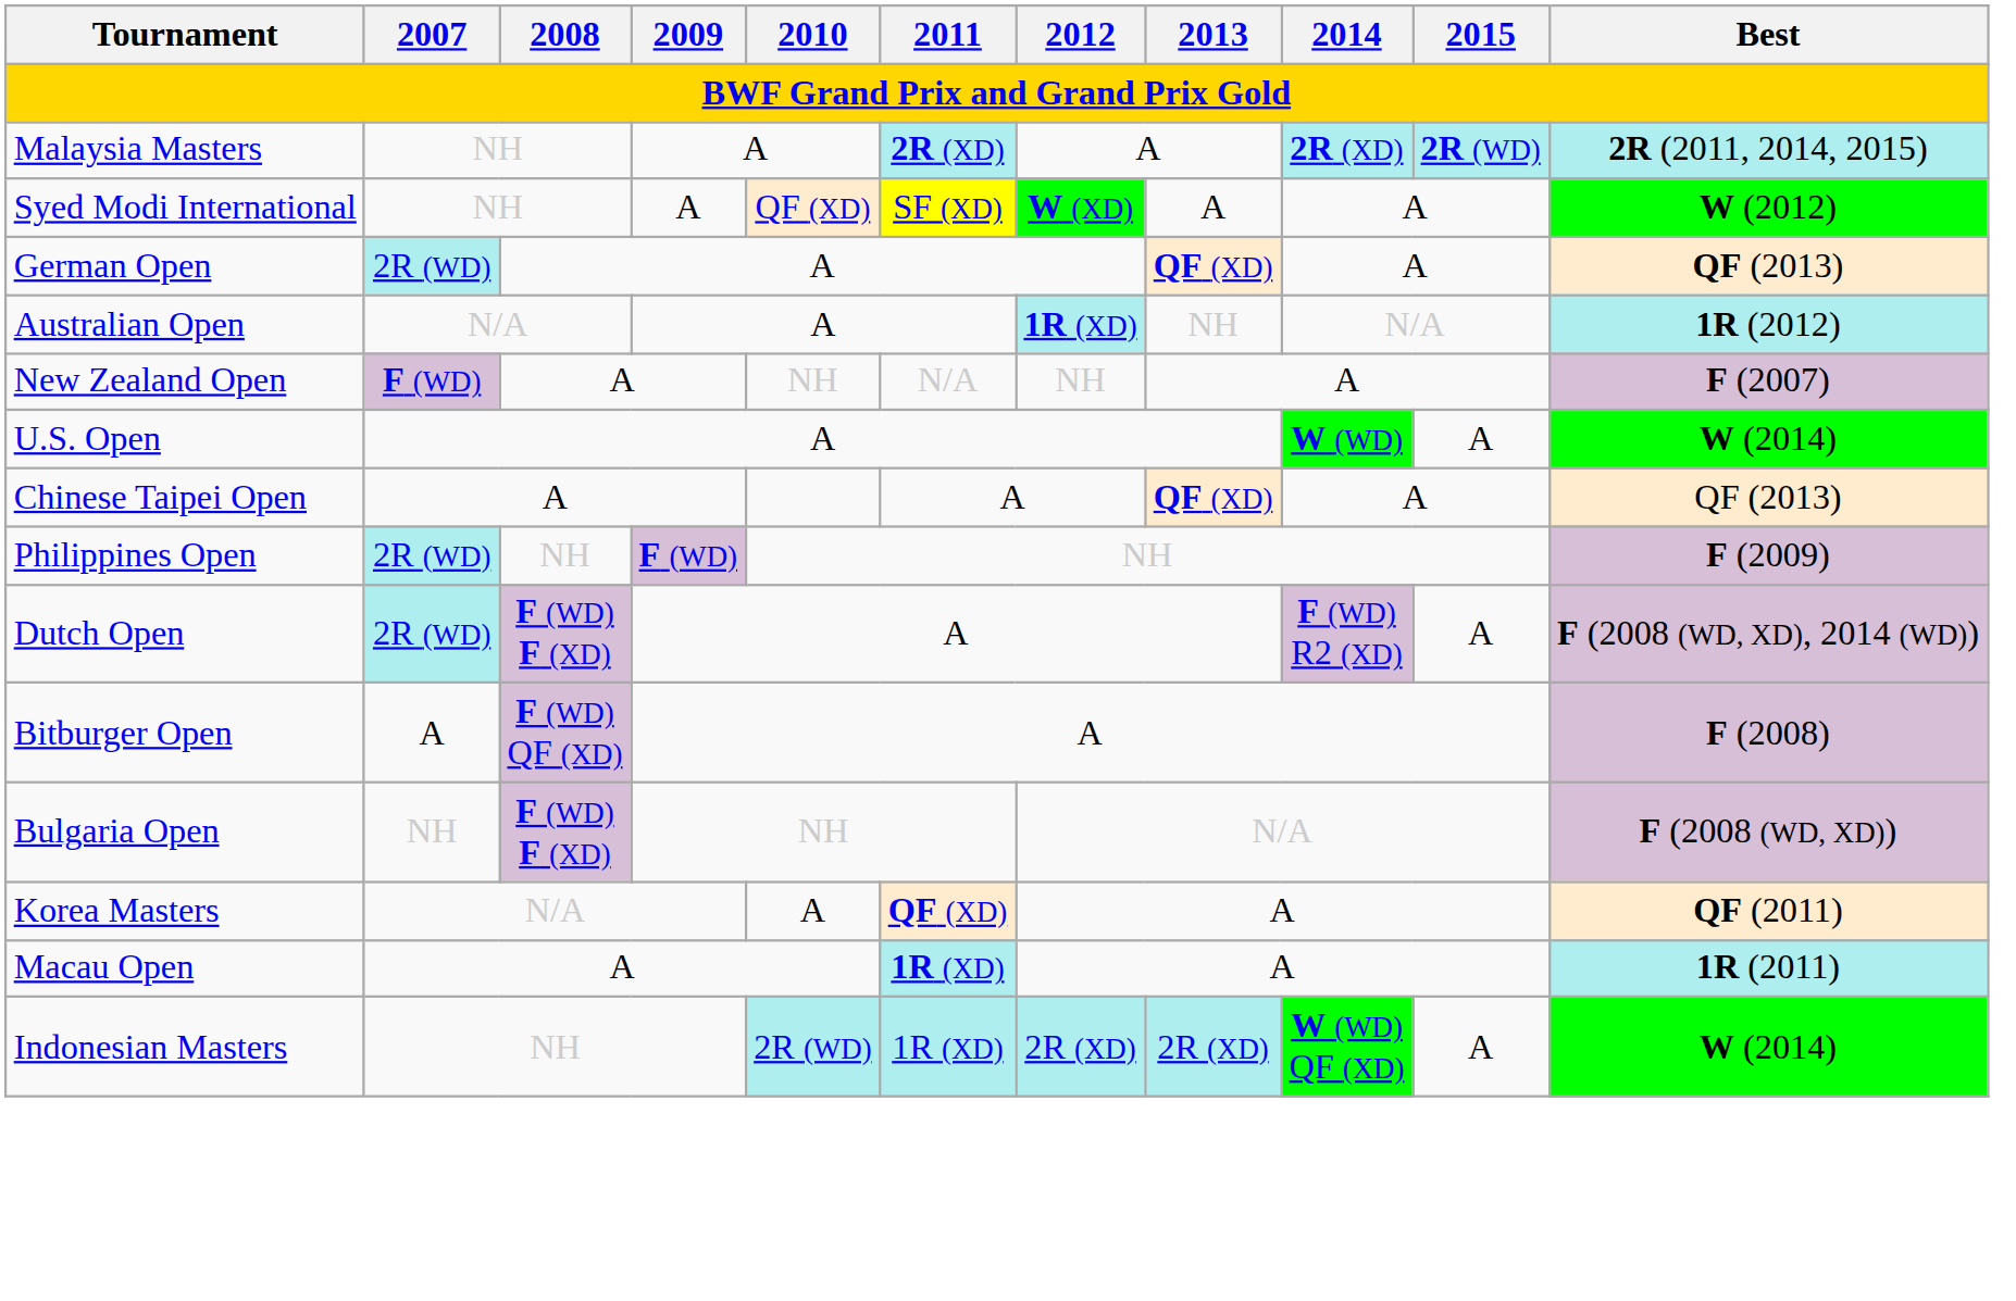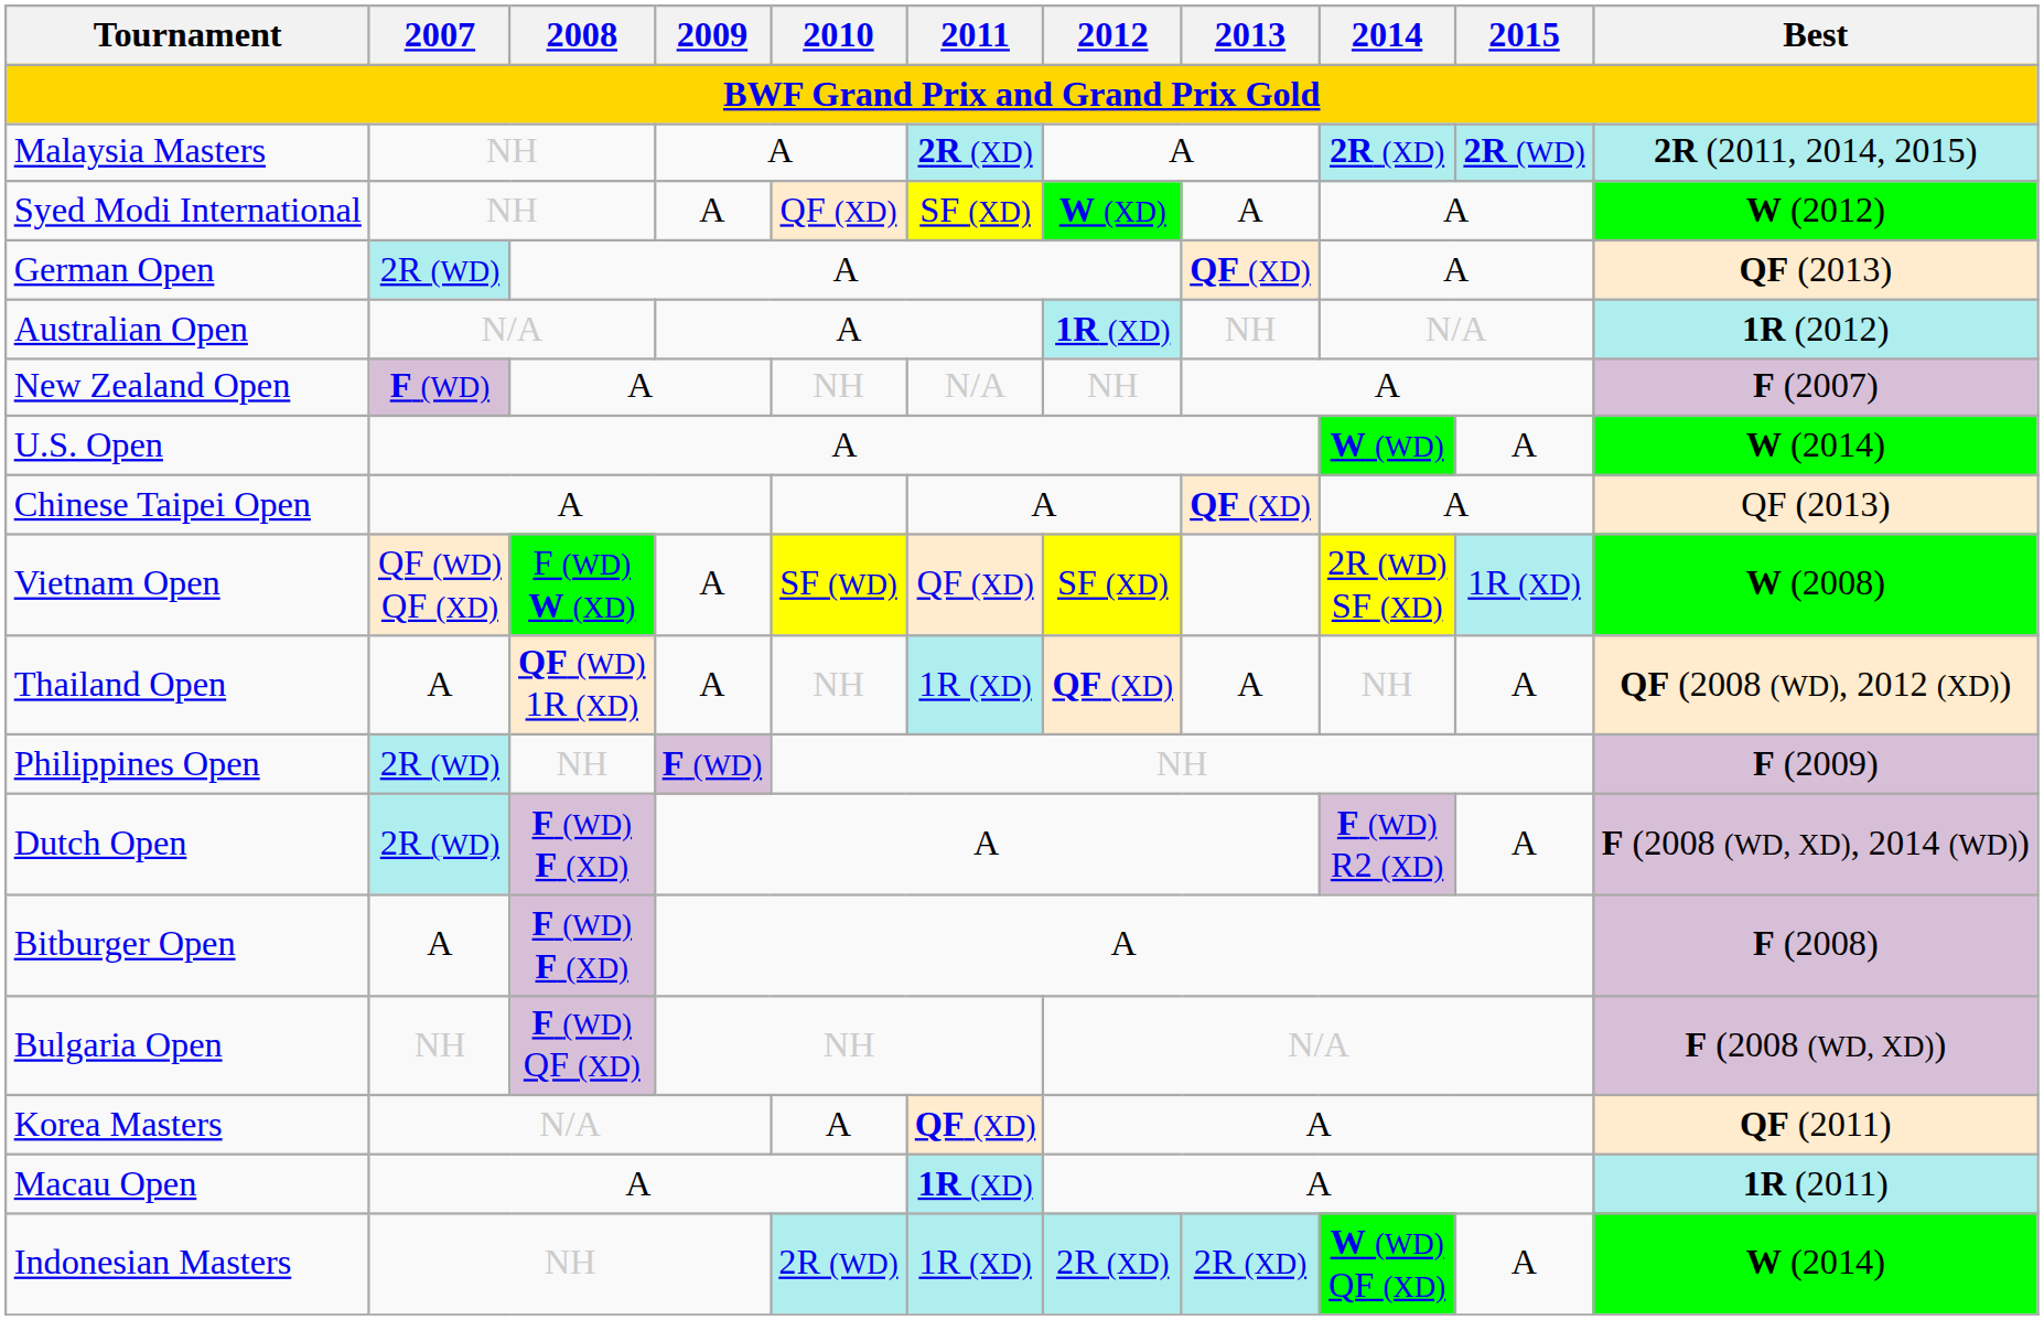+ row: Vietnam Open | QF (WD) QF (XD) | F (WD) W (XD) | A | SF (WD) | QF (XD) | SF (XD) | 2R (WD) SF (XD) | 1R (XD) | W (2008)
+ row: Thailand Open | A | QF (WD) 1R (XD) | A | NH | 1R (XD) | QF (XD) | A | NH | A | QF (2008 (WD), 2012 (XD))
Bitburger Open | 2008: F (WD) QF (XD) -> F (WD) F (XD)
Bulgaria Open | 2008: F (WD) F (XD) -> F (WD) QF (XD)
